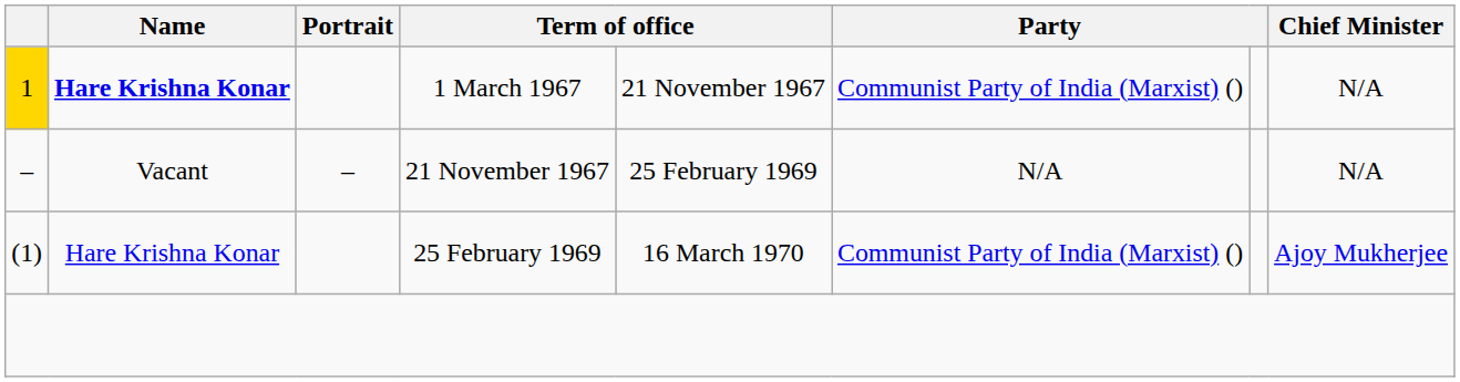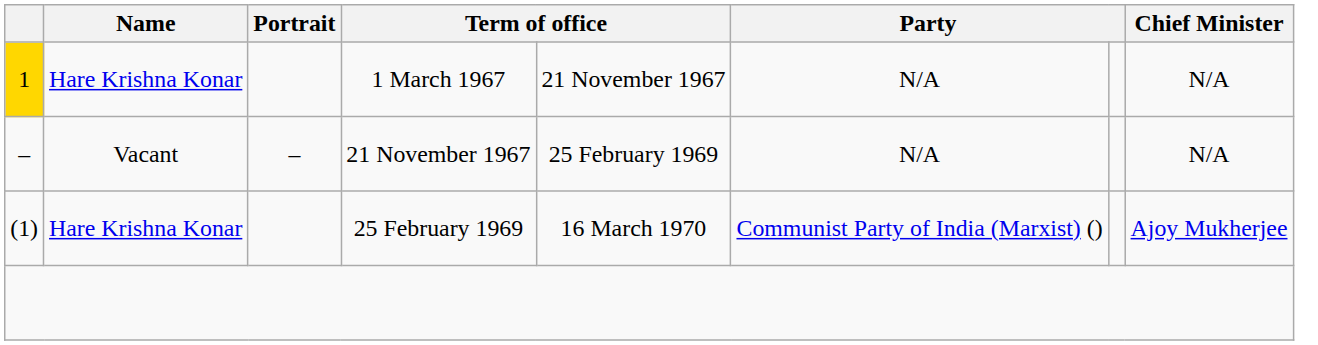1 March 1967 | Name: bold -> normal
1 March 1967 | column 6: Communist Party of India (Marxist) () -> N/A
